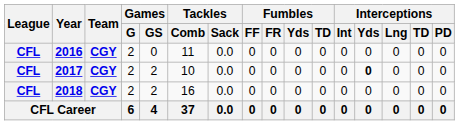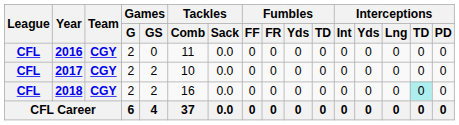2017 | Interceptions / Yds: bold -> normal
2018 | Interceptions / TD: no background -> paleturquoise background
